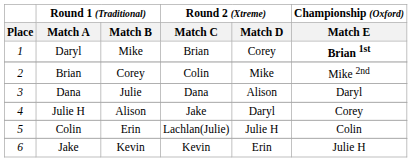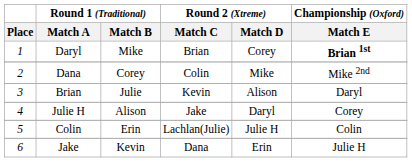row 4 | Round 1 (Traditional) / Match A: Brian -> Dana
row 5 | Round 1 (Traditional) / Match A: Dana -> Brian
row 5 | Round 2 (Xtreme) / Match C: Dana -> Kevin
row 8 | Round 2 (Xtreme) / Match C: Kevin -> Dana
